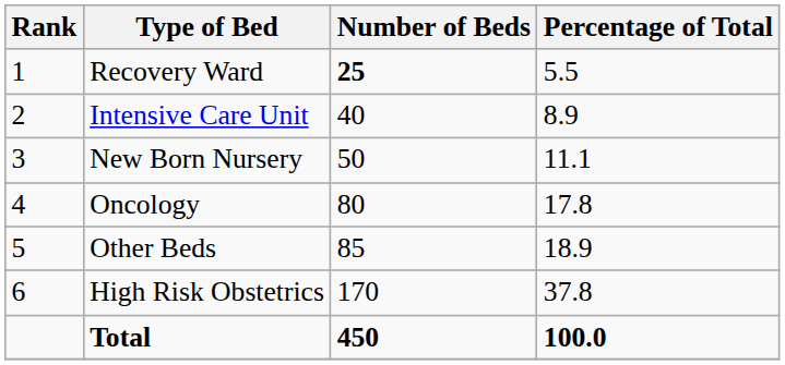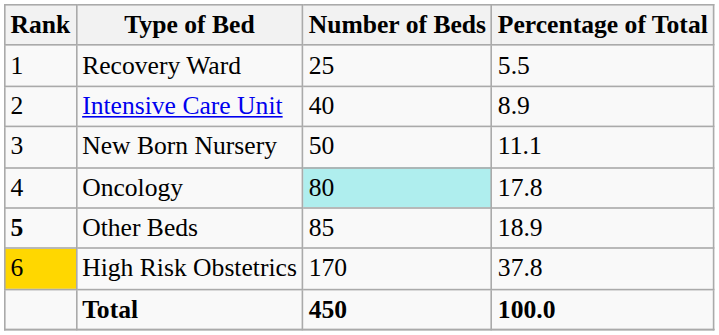Recovery Ward | Number of Beds: bold -> normal
Oncology | Number of Beds: no background -> paleturquoise background
Other Beds | Rank: normal -> bold
High Risk Obstetrics | Rank: no background -> gold background
